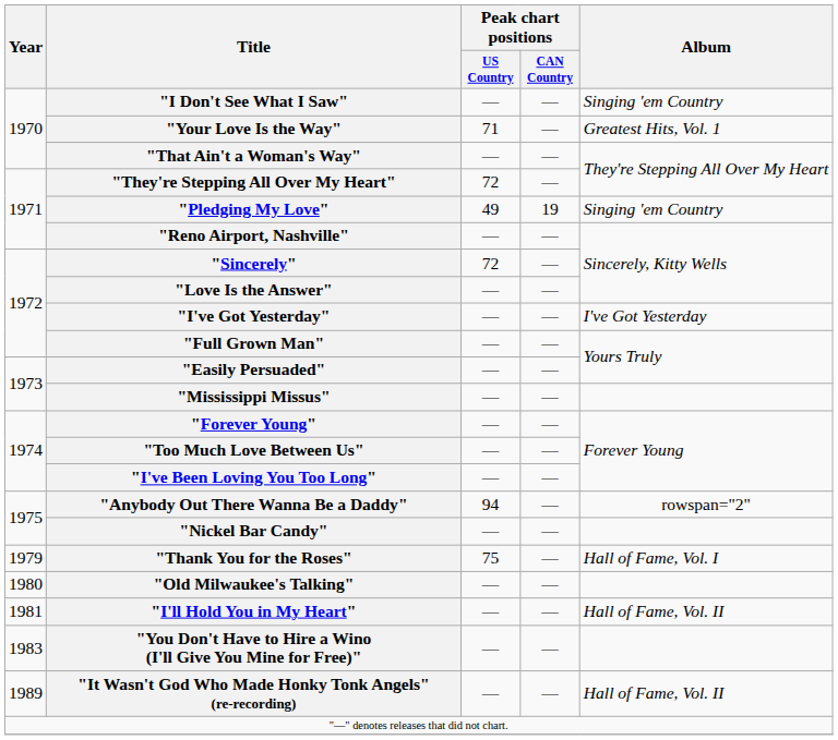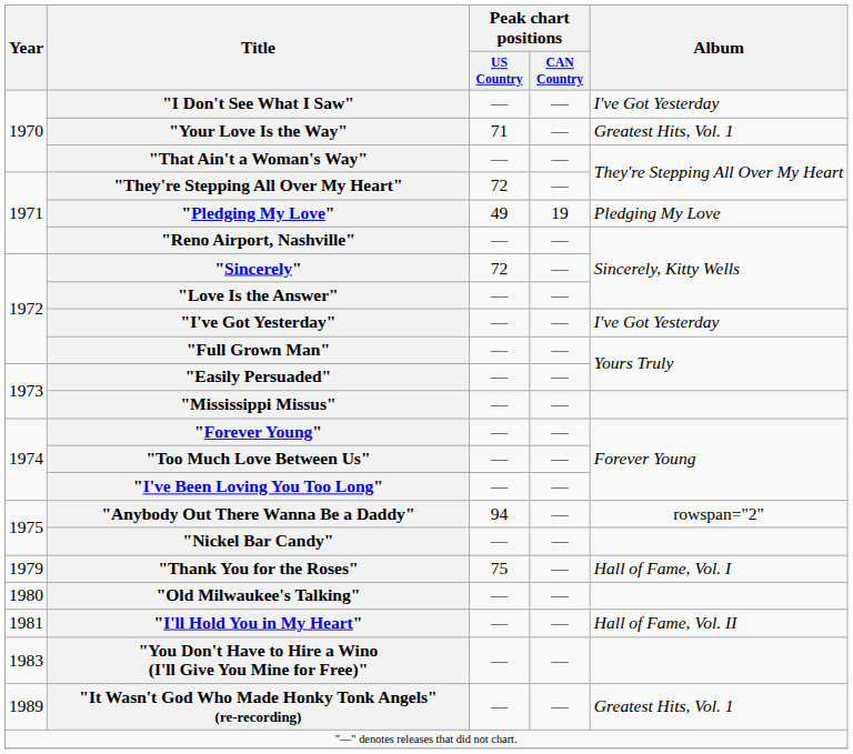"I Don't See What I Saw" | Album: Singing 'em Country -> I've Got Yesterday
"Pledging My Love" | Album: Singing 'em Country -> Pledging My Love
"It Wasn't God Who Made Honky Tonk Angels" (re-recording) | Album: Hall of Fame, Vol. II -> Greatest Hits, Vol. 1
